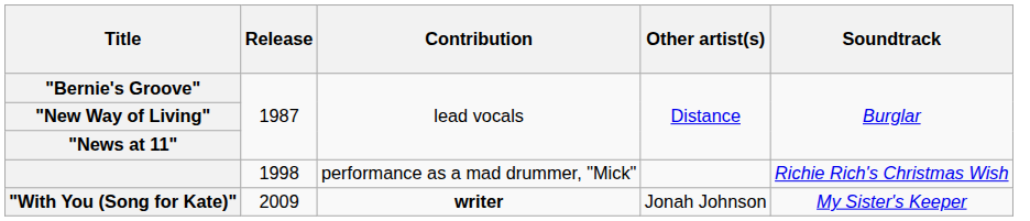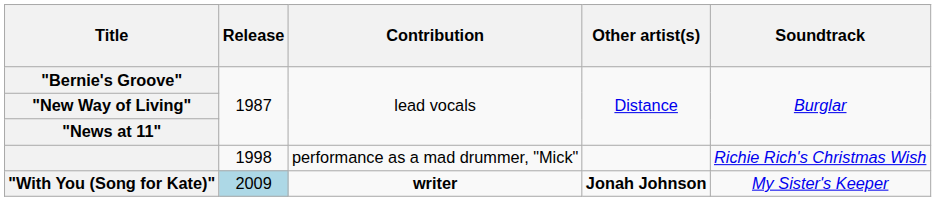"With You (Song for Kate)" | Release: no background -> lightblue background
"With You (Song for Kate)" | Other artist(s): normal -> bold
